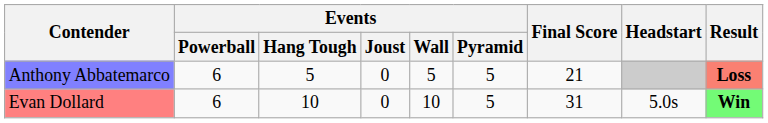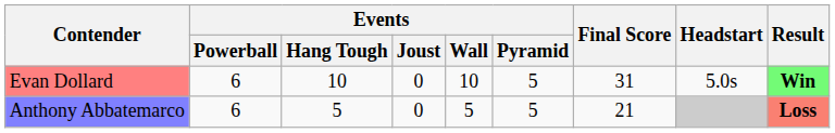rows swapped: Evan Dollard <-> Anthony Abbatemarco
